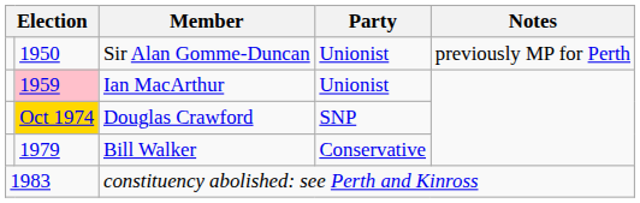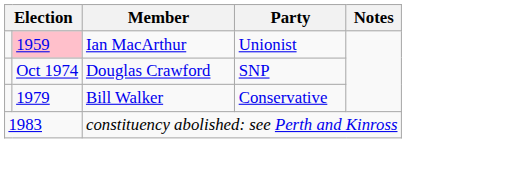- row: 1950 | Sir Alan Gomme-Duncan | Unionist | previously MP for Perth
Douglas Crawford | column 2: gold background -> no background
